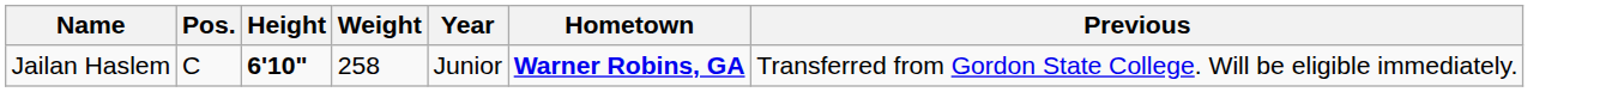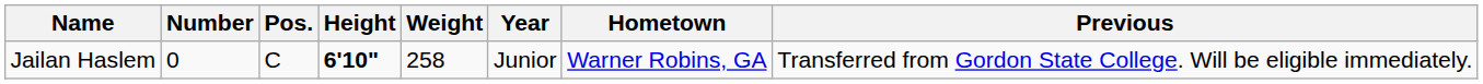+ column: Number | 0
Jailan Haslem | Hometown: bold -> normal
